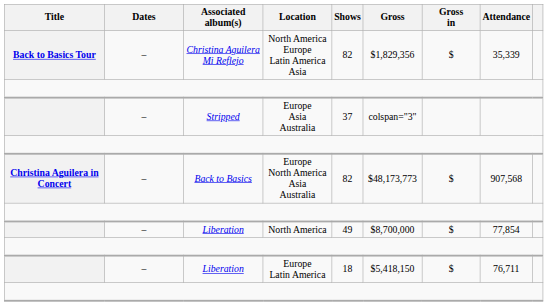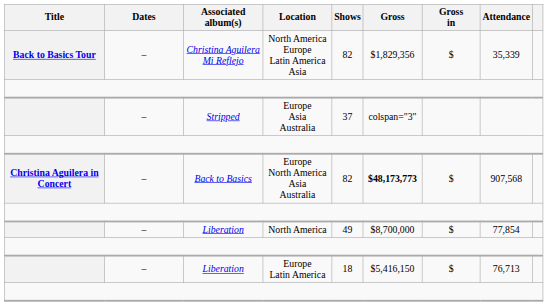Europe North America Asia Australia | Gross: normal -> bold
Europe Latin America | Gross: $5,418,150 -> $5,416,150
Europe Latin America | Attendance: 76,711 -> 76,713
